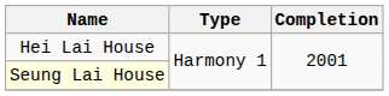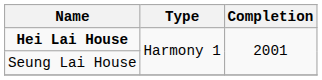Hei Lai House | Name: normal -> bold
Seung Lai House | Name: lightyellow background -> no background
